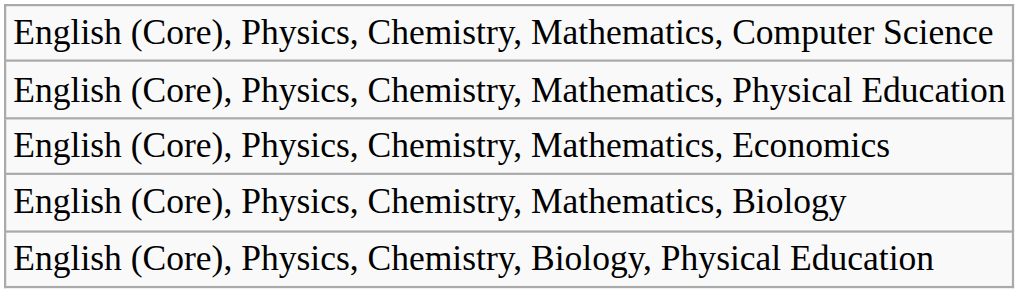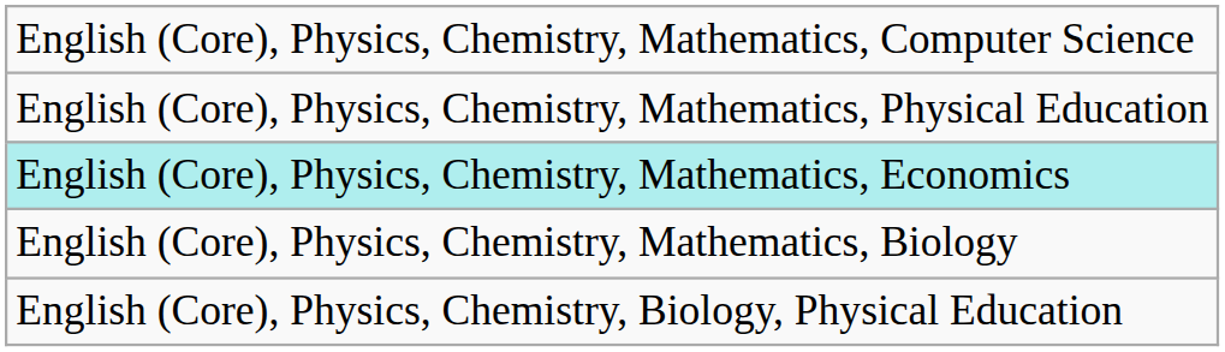row 3 | column 1: no background -> paleturquoise background
